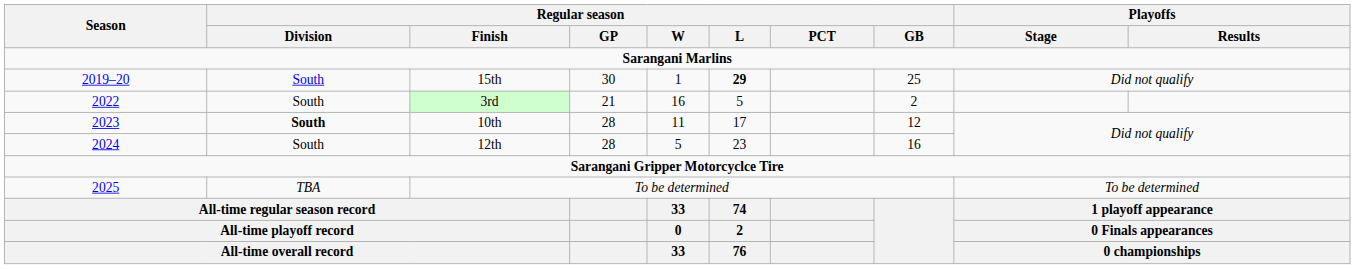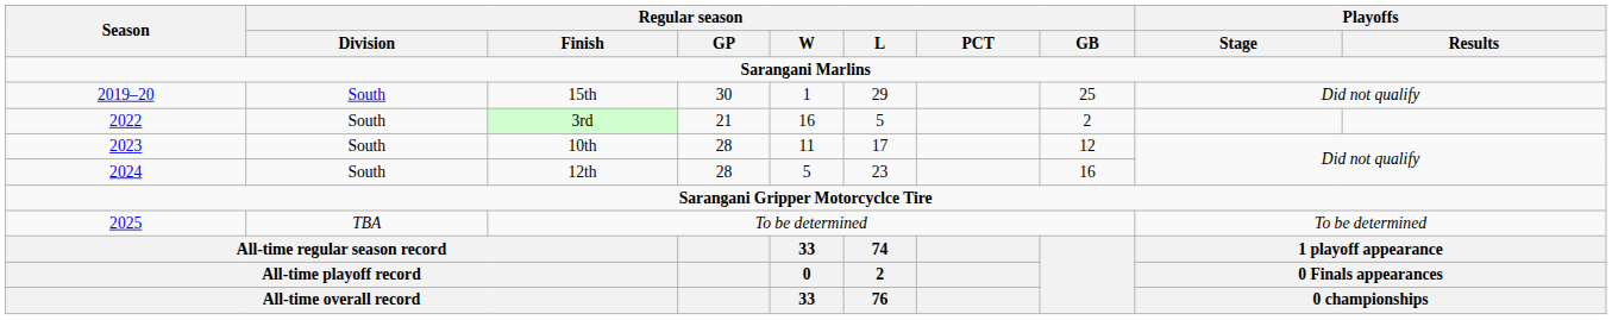15th | Regular season / L: bold -> normal
10th | Regular season / Division: bold -> normal
